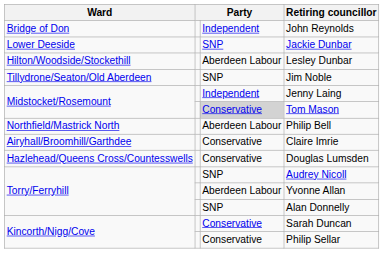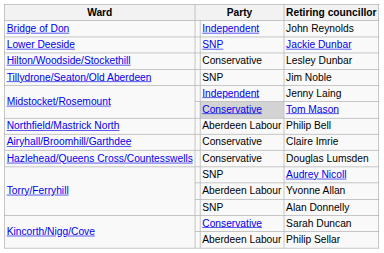Lesley Dunbar | column 3: Aberdeen Labour -> Conservative
Philip Sellar | column 3: Conservative -> Aberdeen Labour
